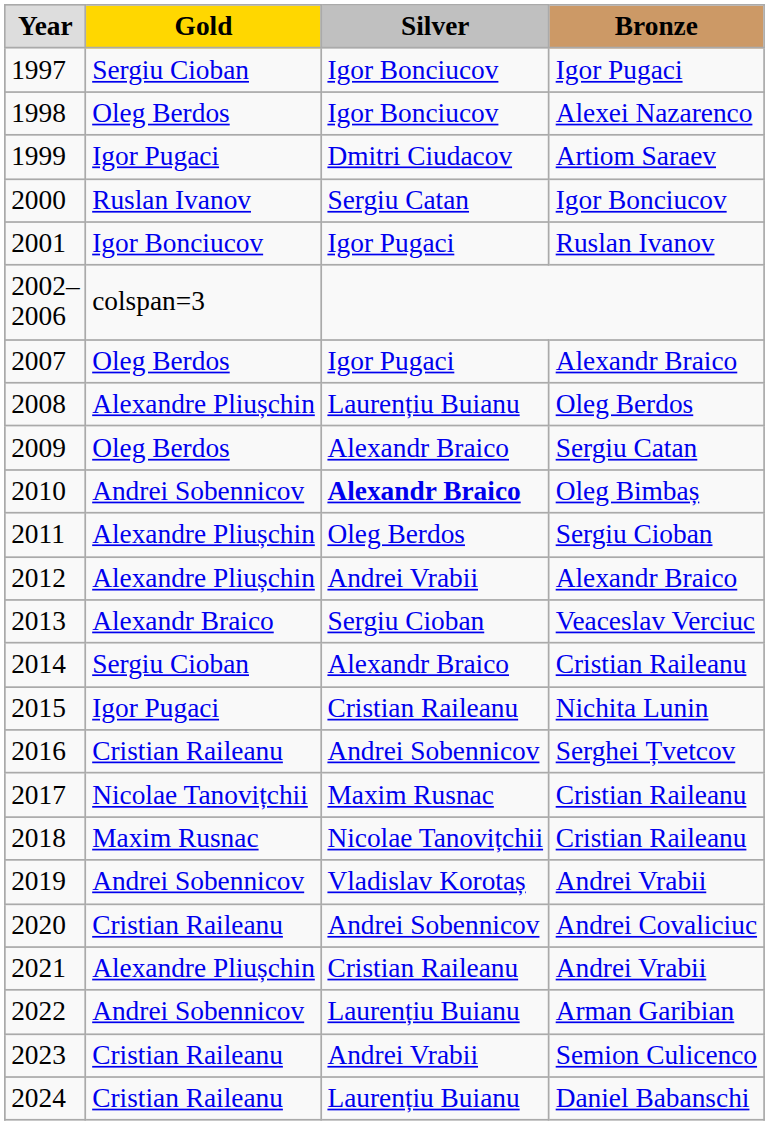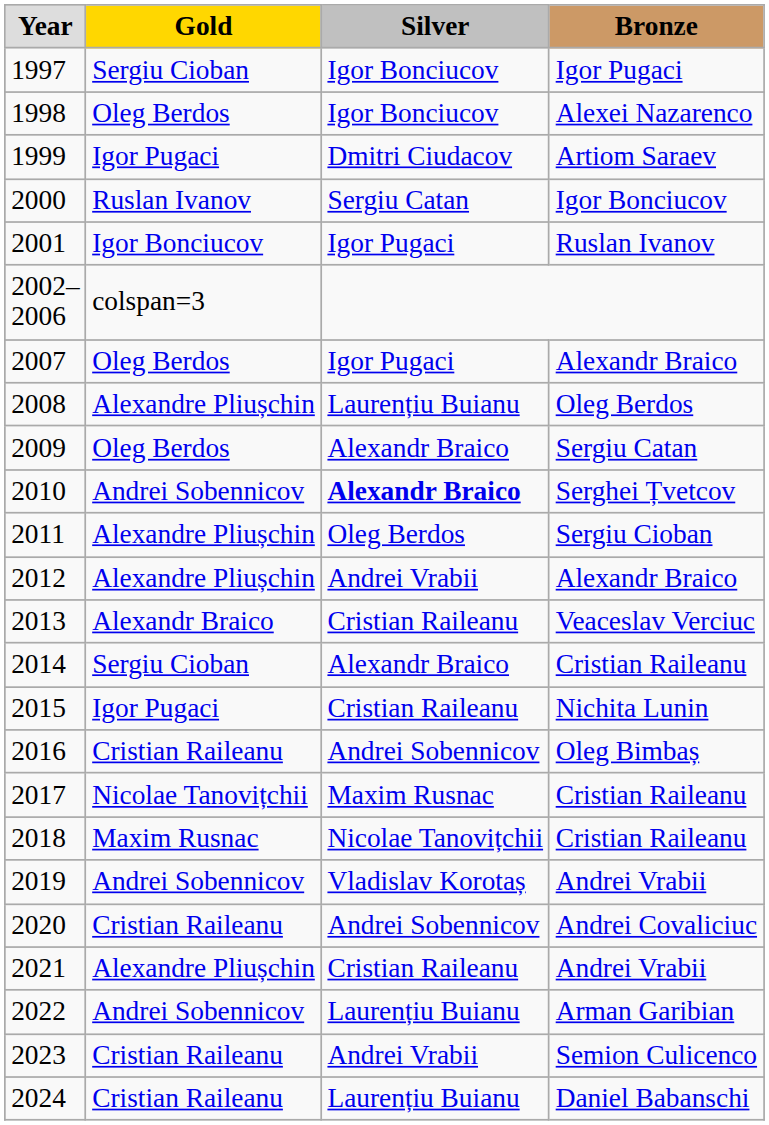2010 | Bronze: Oleg Bimbaș -> Serghei Țvetcov
2013 | Silver: Sergiu Cioban -> Cristian Raileanu
2016 | Bronze: Serghei Țvetcov -> Oleg Bimbaș
